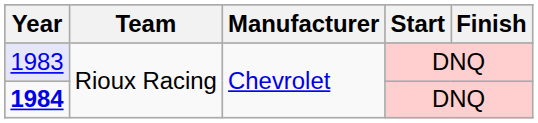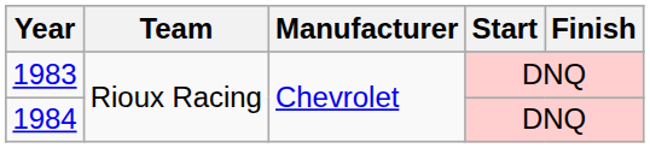1983 | Year: lavender background -> no background
1984 | Year: bold -> normal
